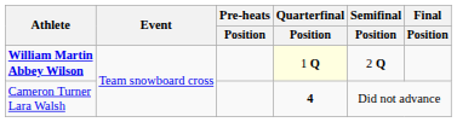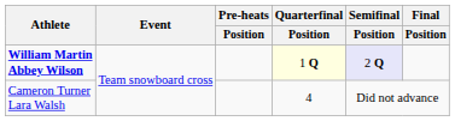William Martin Abbey Wilson | Semifinal / Position: no background -> lavender background
Cameron Turner Lara Walsh | Quarterfinal / Position: bold -> normal
